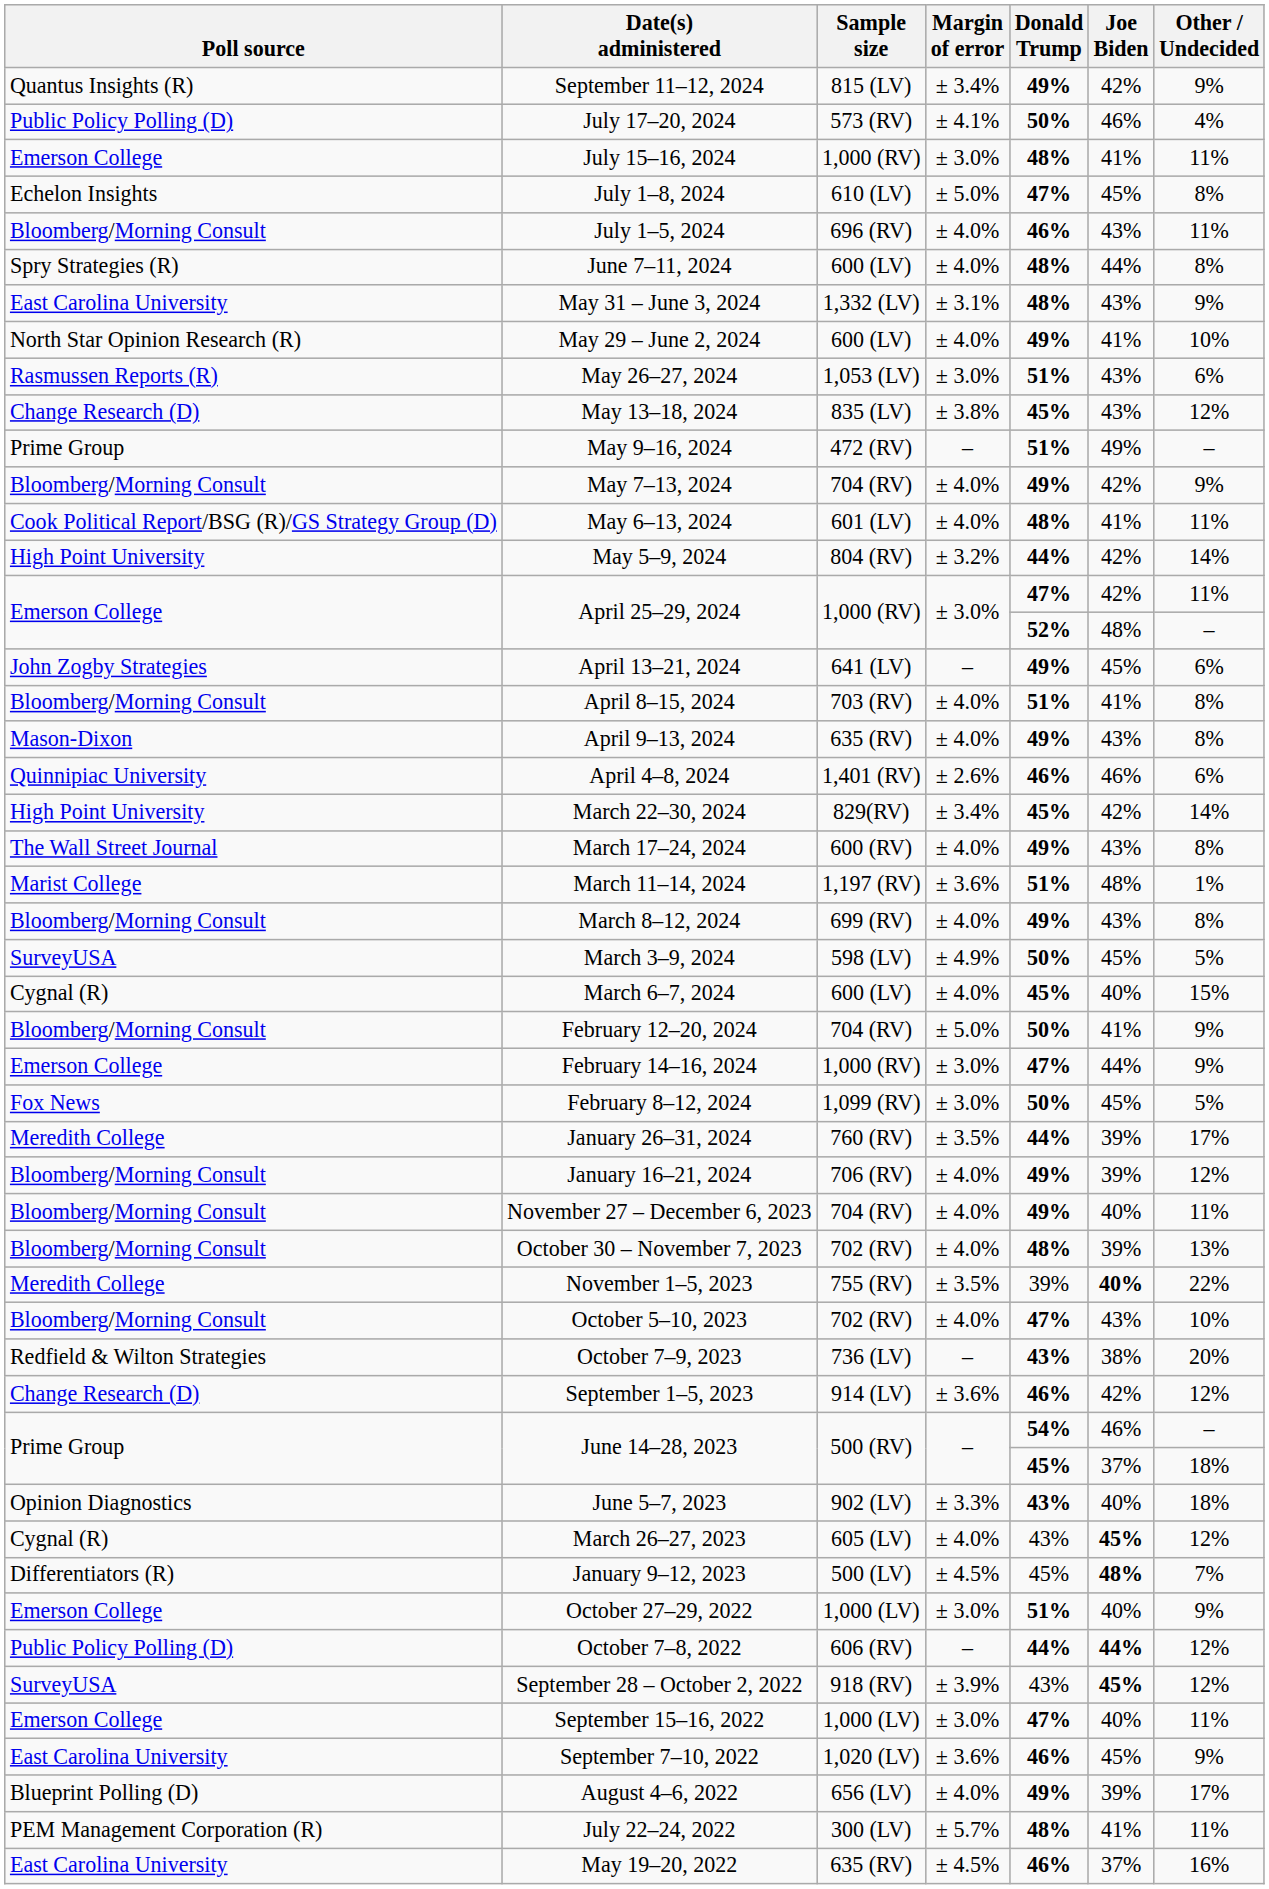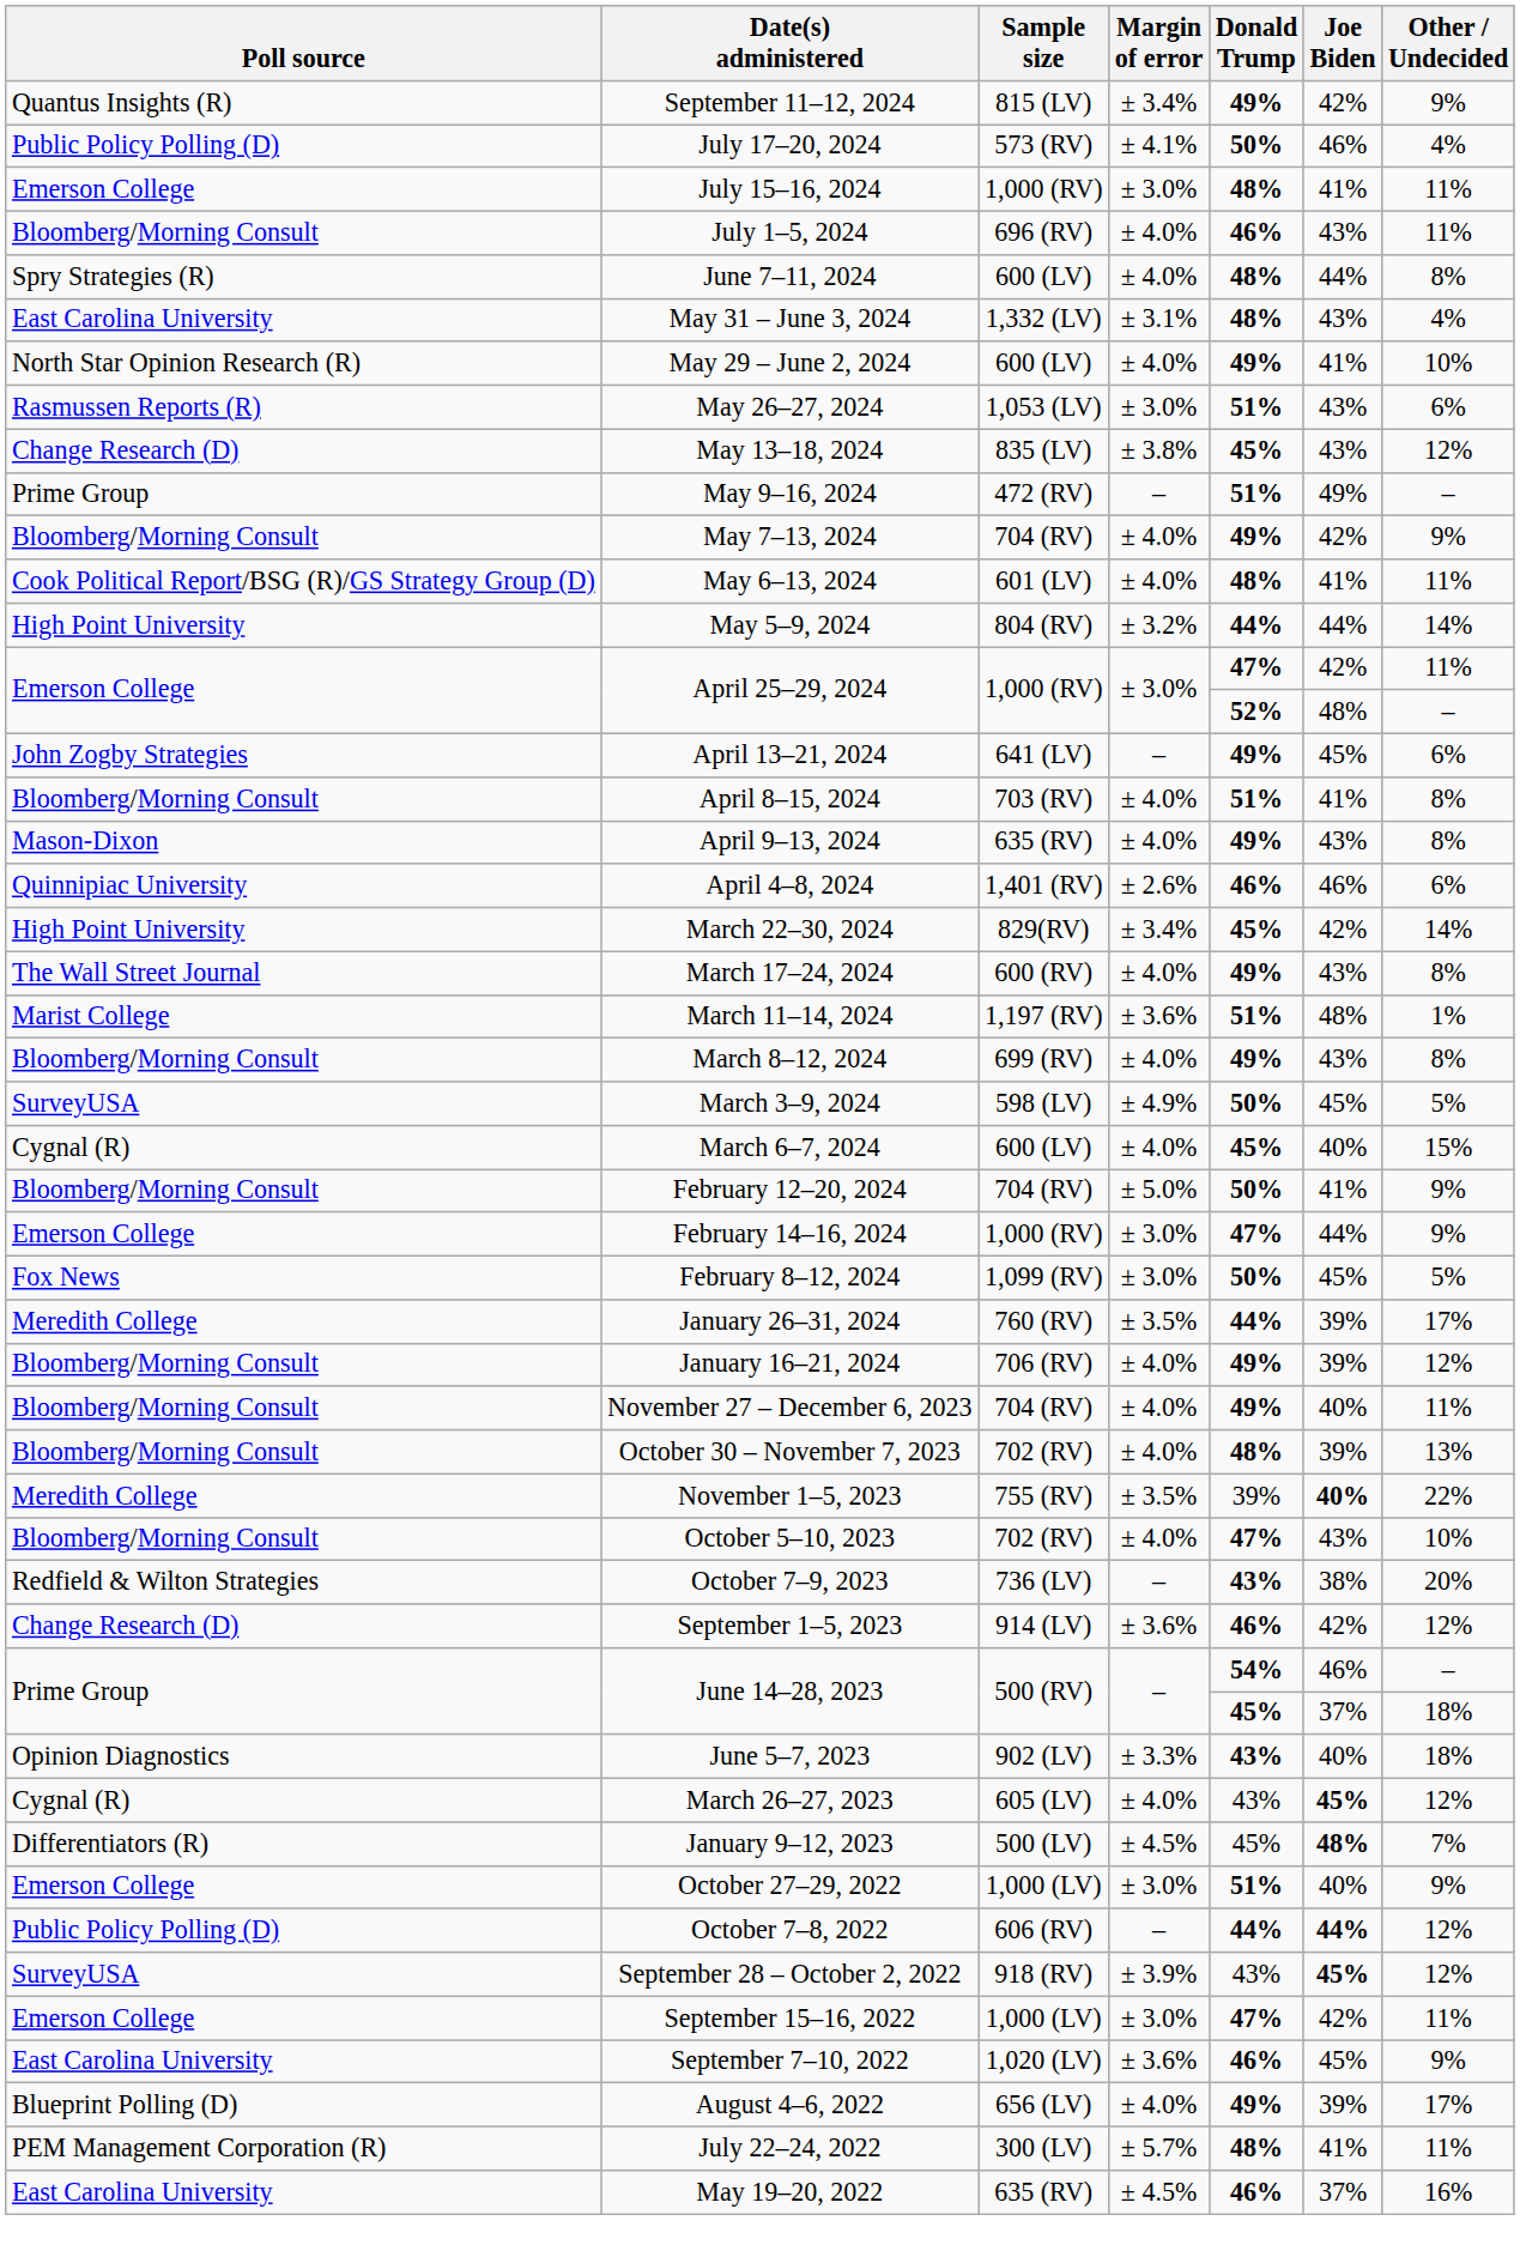- row: Echelon Insights | July 1–8, 2024 | 610 (LV) | ± 5.0% | 47% | 45% | 8%
May 31 – June 3, 2024 | Other / Undecided: 9% -> 4%
May 5–9, 2024 | Joe Biden: 42% -> 44%
September 15–16, 2022 | Joe Biden: 40% -> 42%
